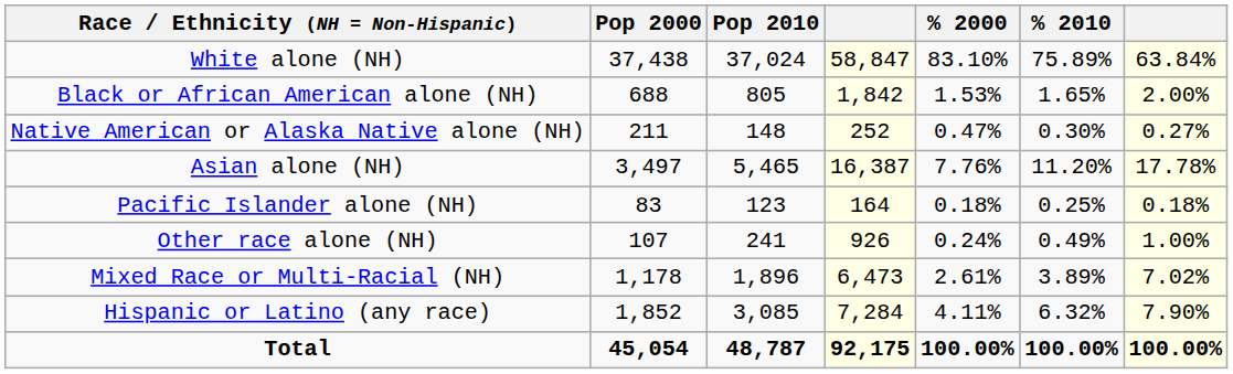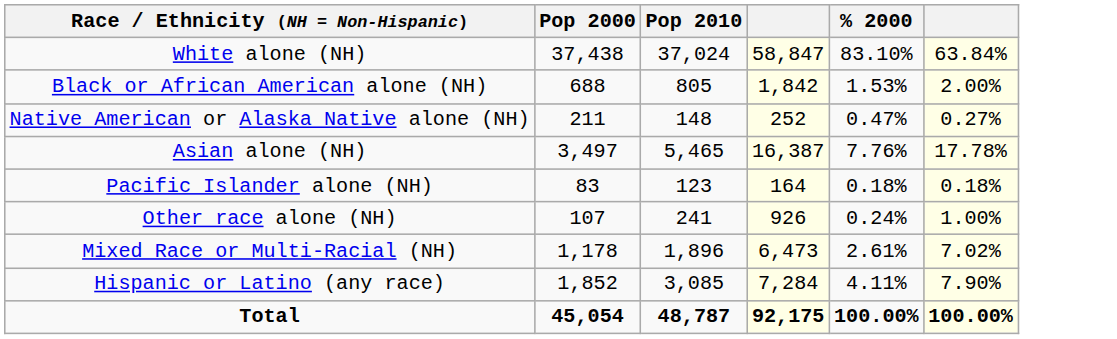- column: % 2010 | 75.89% | 1.65% | 0.30% | 11.20% | 0.25% | 0.49% | 3.89% | 6.32% | 100.00%
